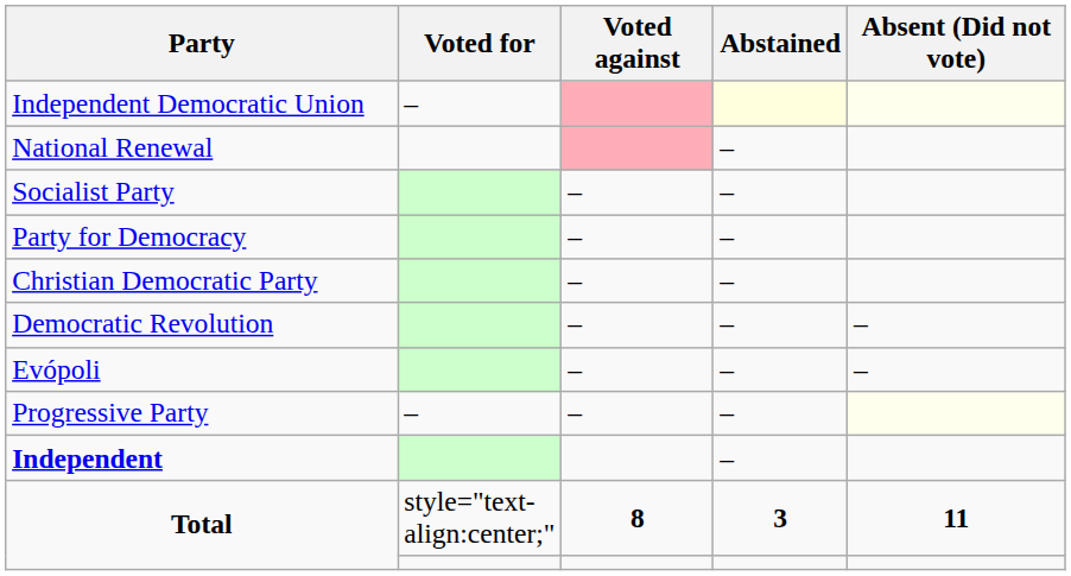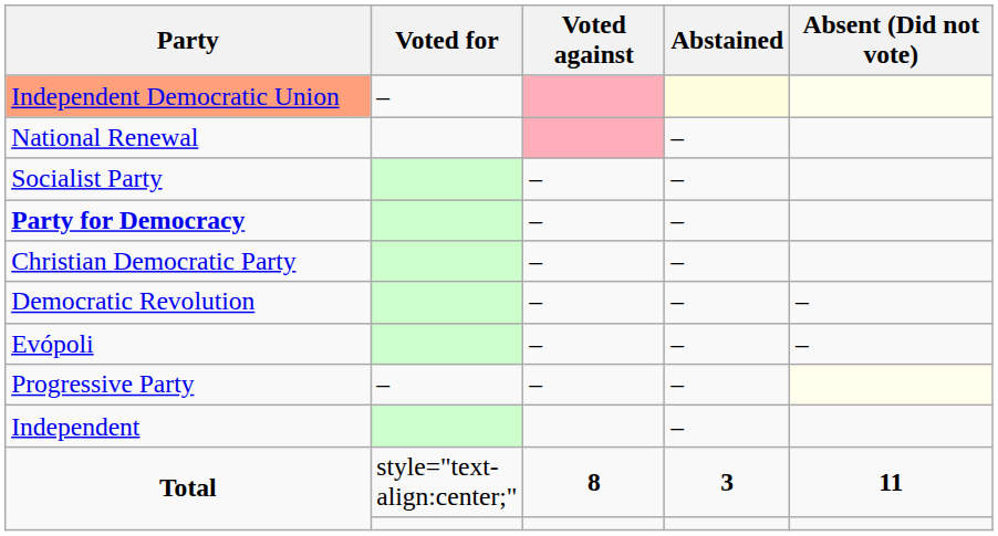Independent Democratic Union | Party: no background -> lightsalmon background
Party for Democracy | Party: normal -> bold
Independent | Party: bold -> normal
